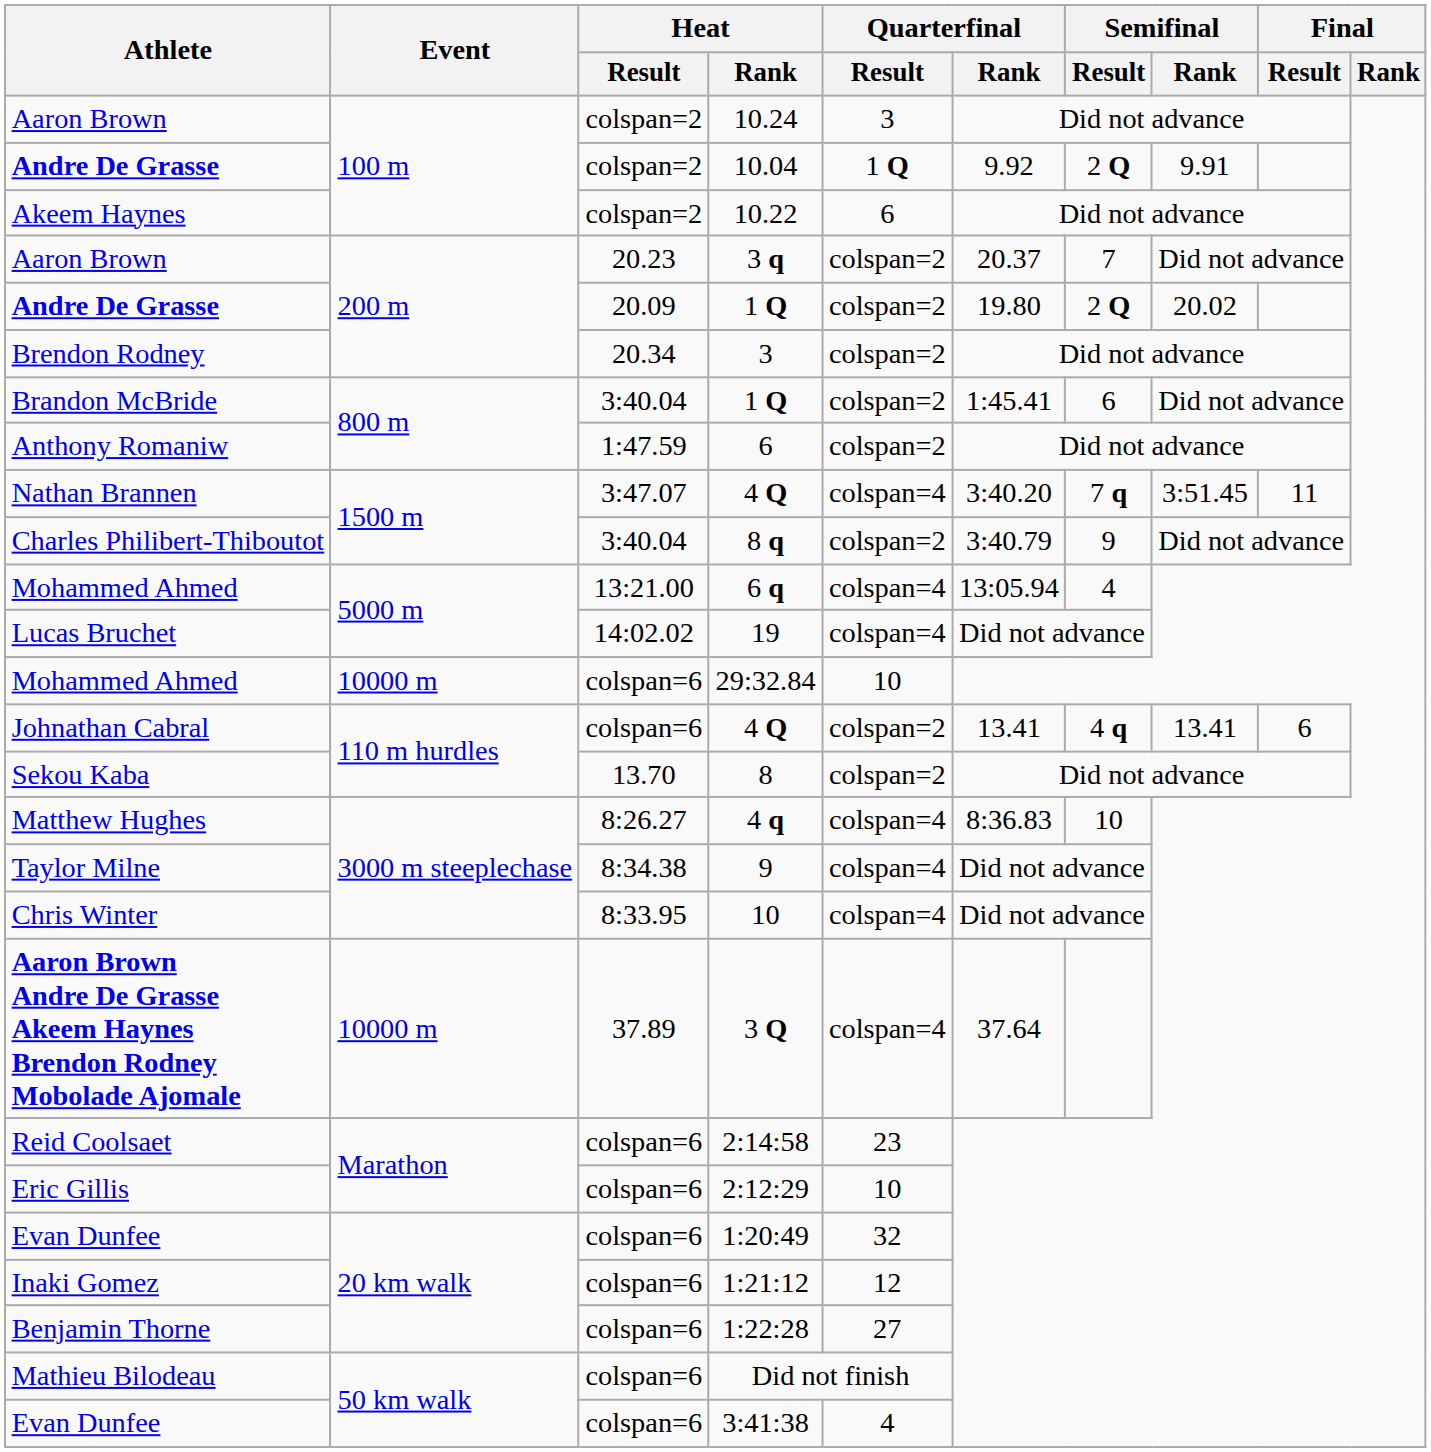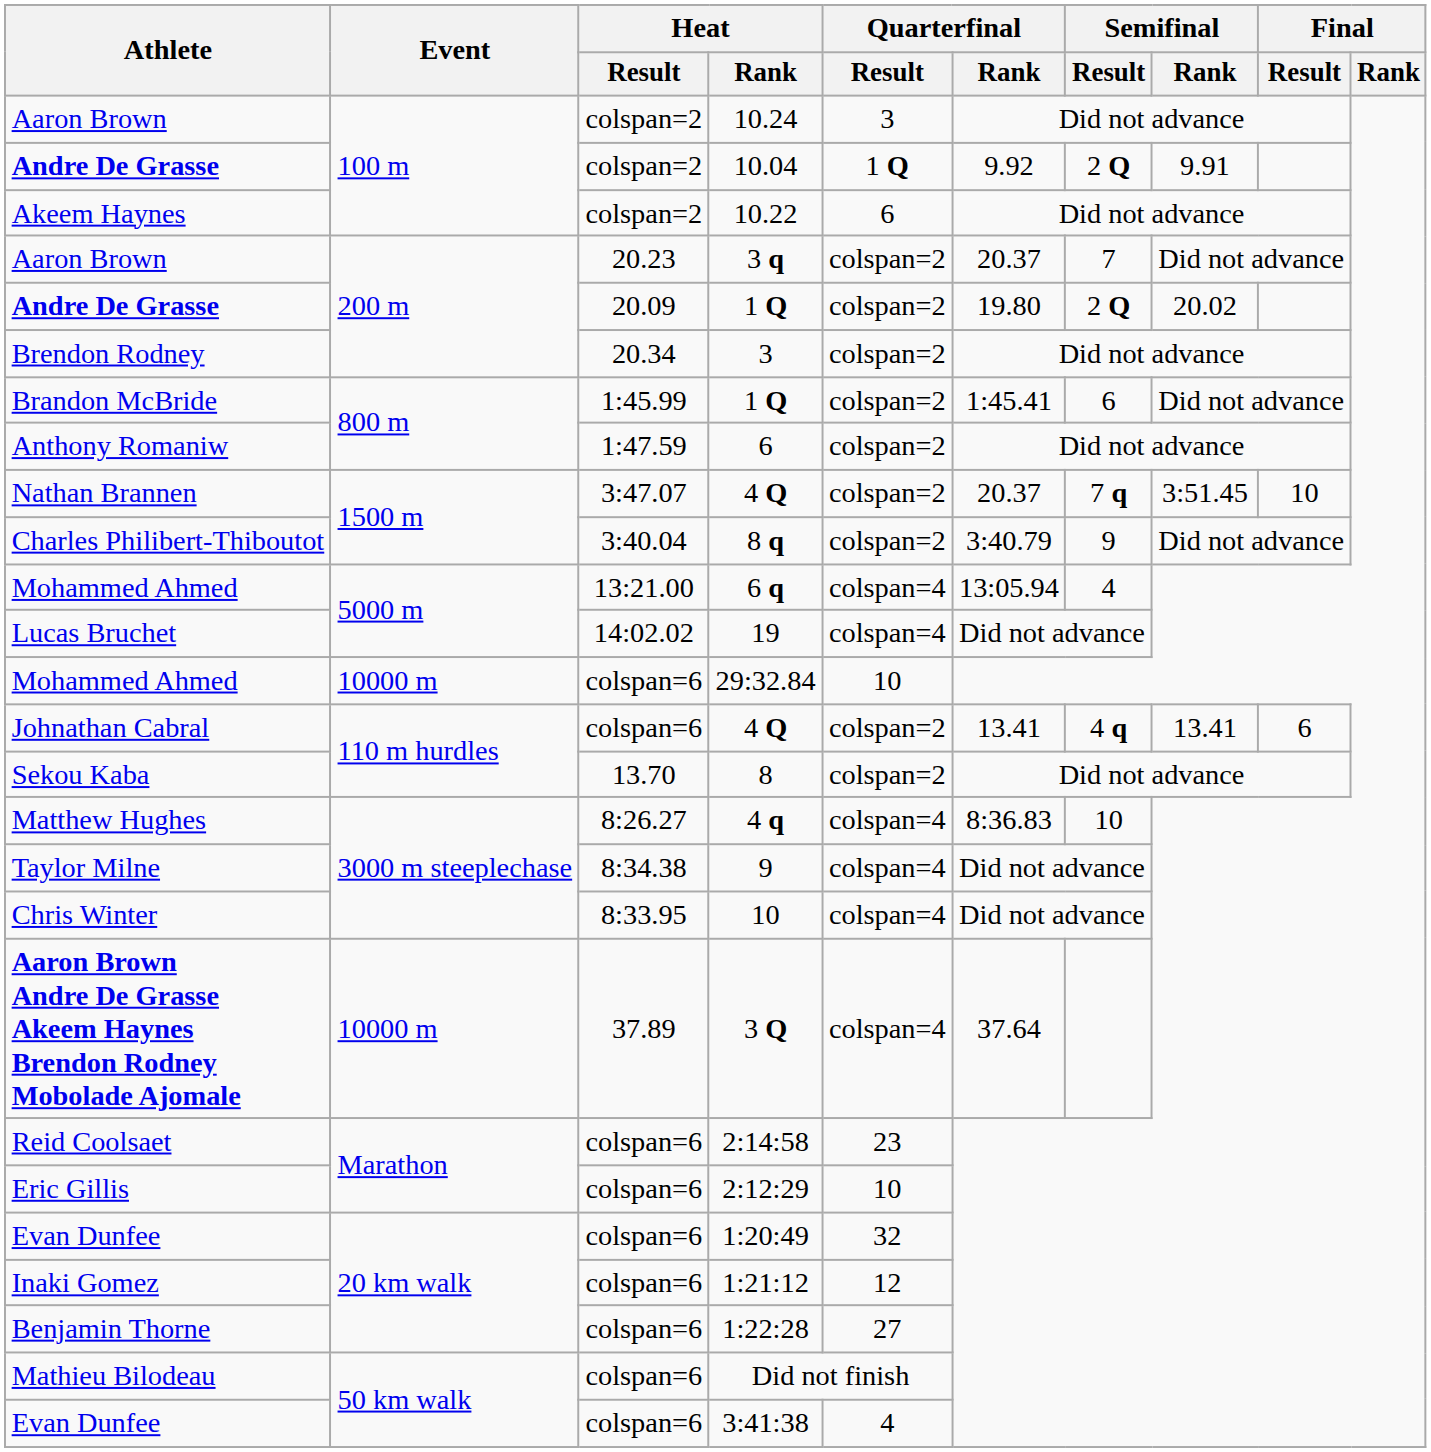Brandon McBride / 1 Q | Heat / Result: 3:40.04 -> 1:45.99
Nathan Brannen / 4 Q | Quarterfinal / Result: colspan=4 -> colspan=2
Nathan Brannen / 4 Q | Quarterfinal / Rank: 3:40.20 -> 20.37
Nathan Brannen / 4 Q | Final / Result: 11 -> 10
